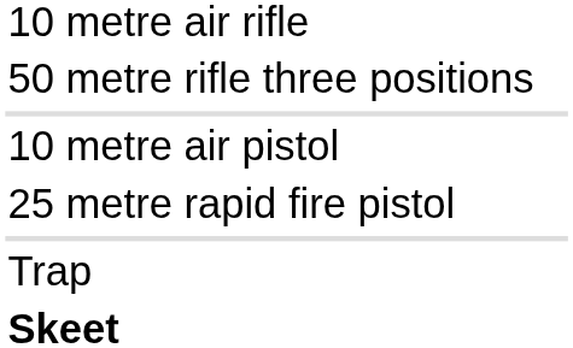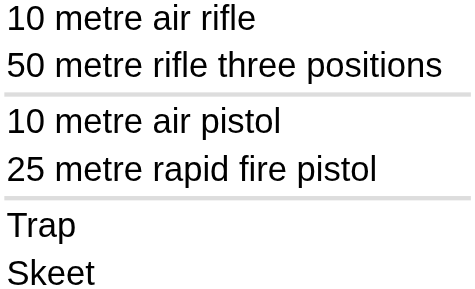Skeet | column 1: bold -> normal
